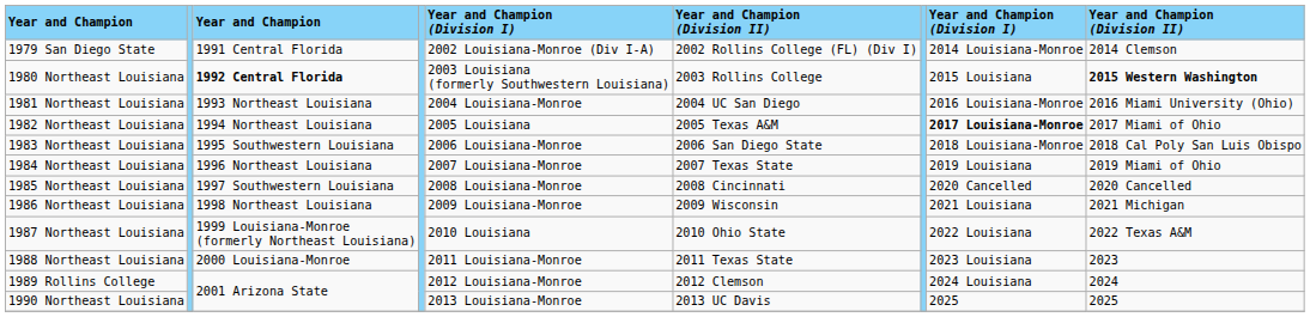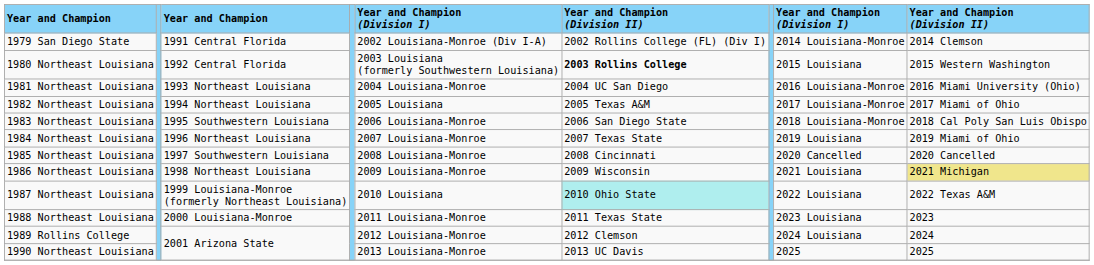1980 Northeast Louisiana | column 3: bold -> normal
1980 Northeast Louisiana | column 6: normal -> bold
1980 Northeast Louisiana | column 9: bold -> normal
1982 Northeast Louisiana | column 8: bold -> normal
1986 Northeast Louisiana | column 9: no background -> khaki background
1987 Northeast Louisiana | column 6: no background -> paleturquoise background
